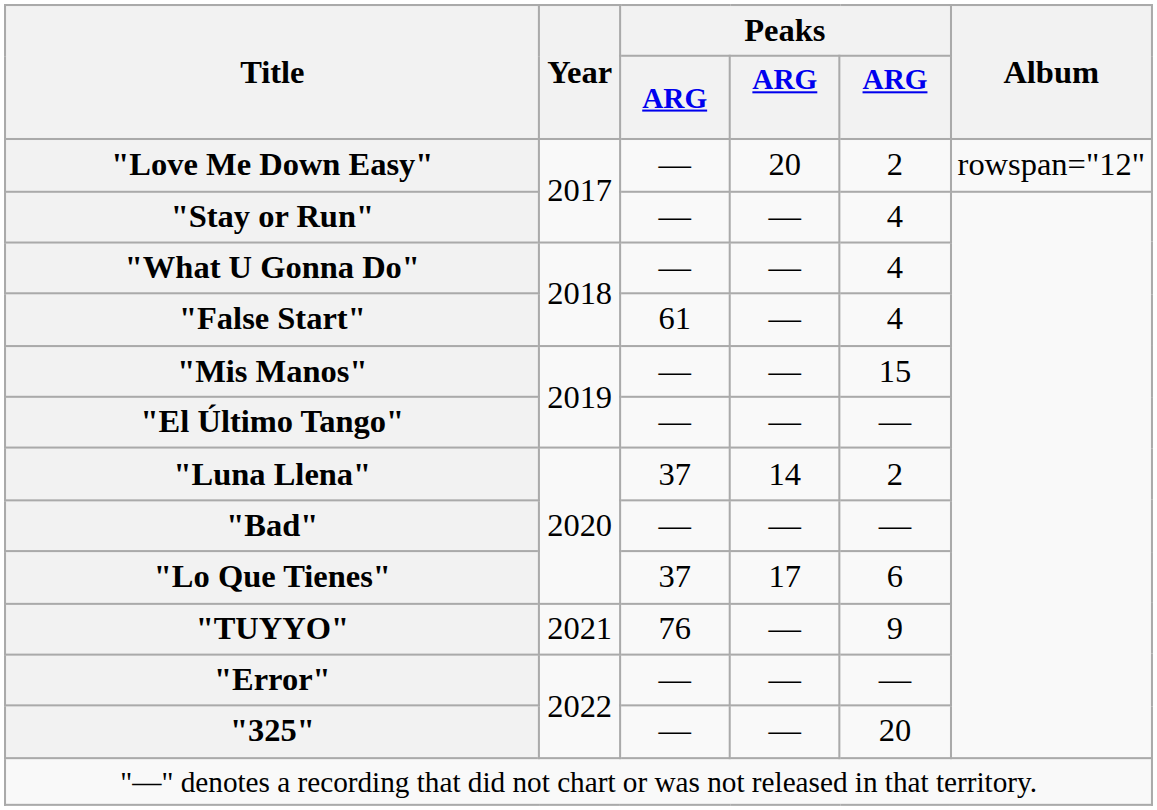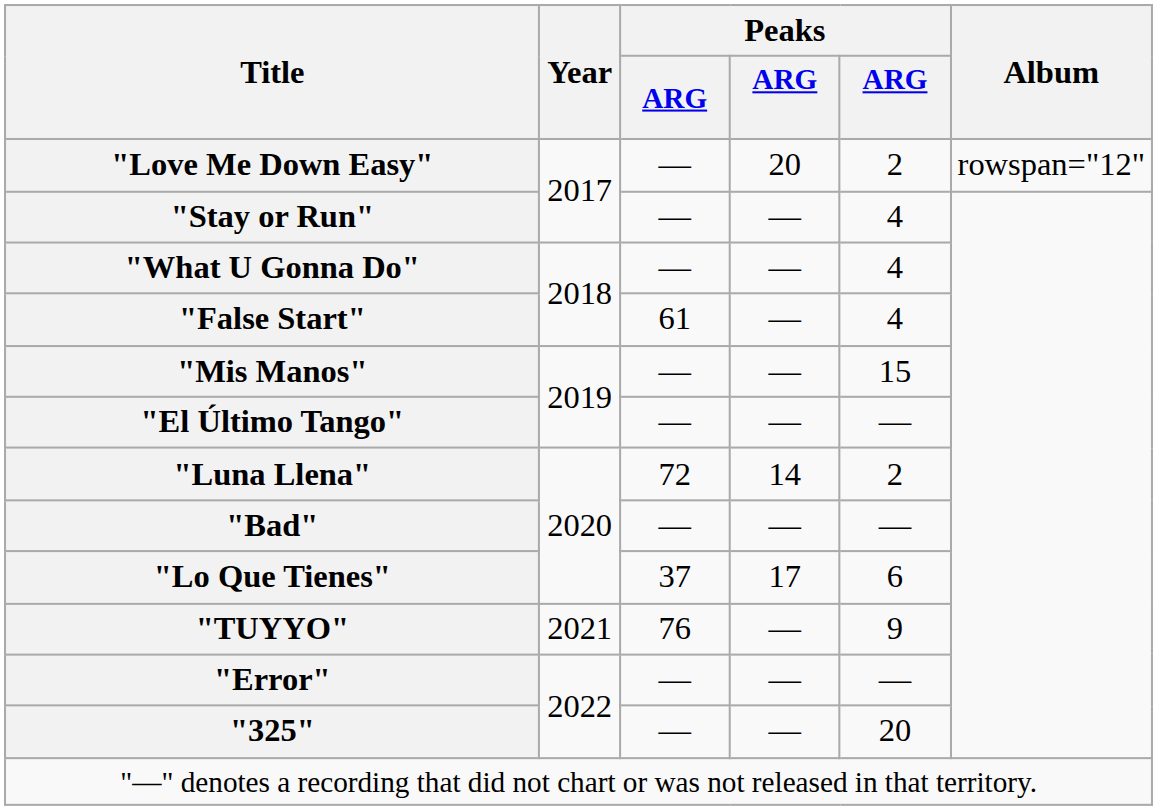"Luna Llena" | column 3: 37 -> 72
